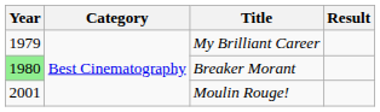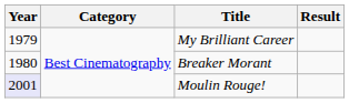Breaker Morant | Year: lightgreen background -> no background
Moulin Rouge! | Year: no background -> lavender background
